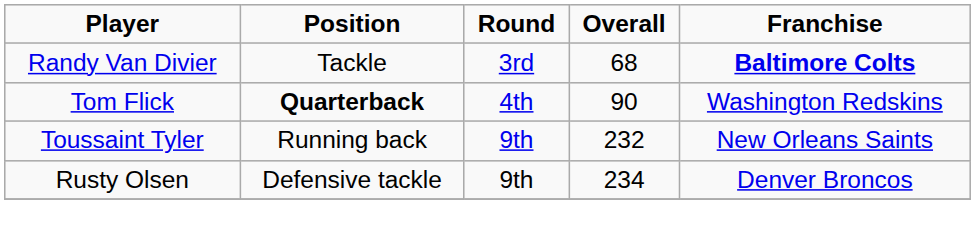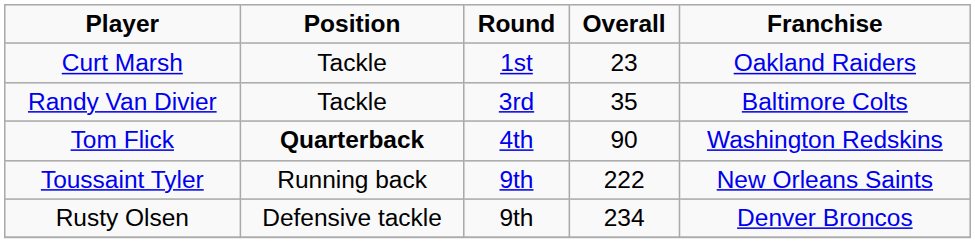+ row: Curt Marsh | Tackle | 1st | 23 | Oakland Raiders
Randy Van Divier | Overall: 68 -> 35
Randy Van Divier | Franchise: bold -> normal
Toussaint Tyler | Overall: 232 -> 222
